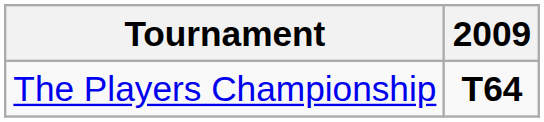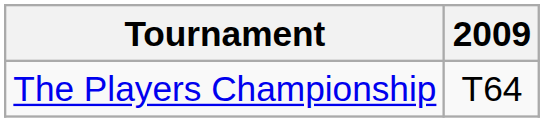The Players Championship | 2009: bold -> normal
